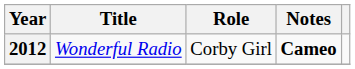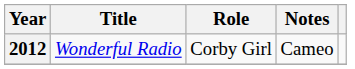2012 | Notes: bold -> normal
